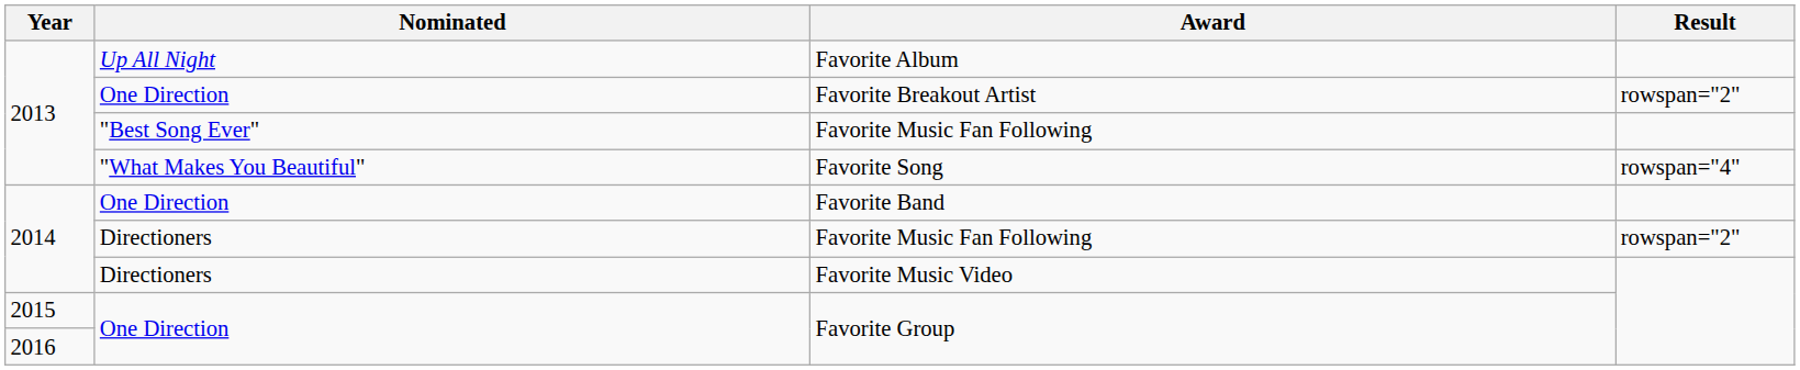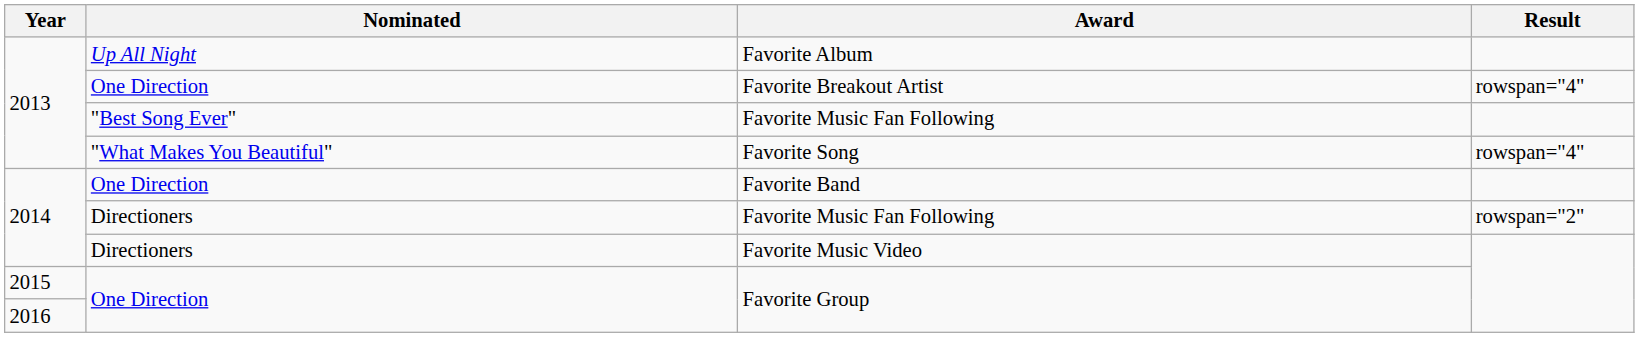Favorite Breakout Artist | Result: rowspan="2" -> rowspan="4"
